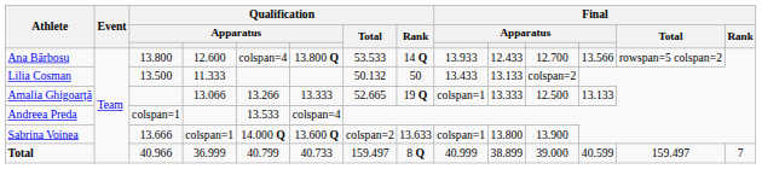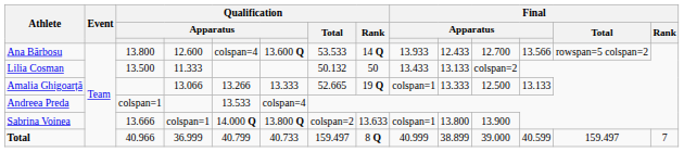Ana Bărbosu | column 6: 13.800 Q -> 13.600 Q
Sabrina Voinea | column 6: 13.600 Q -> 13.800 Q
